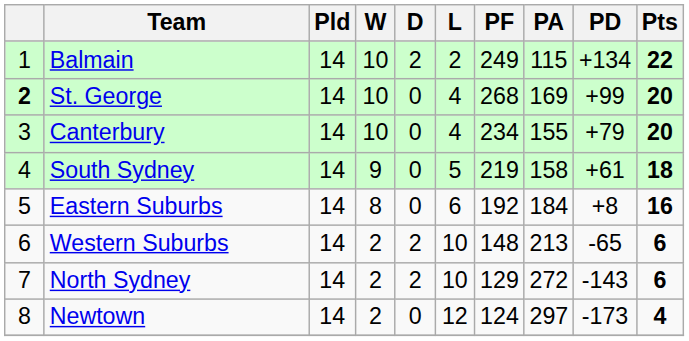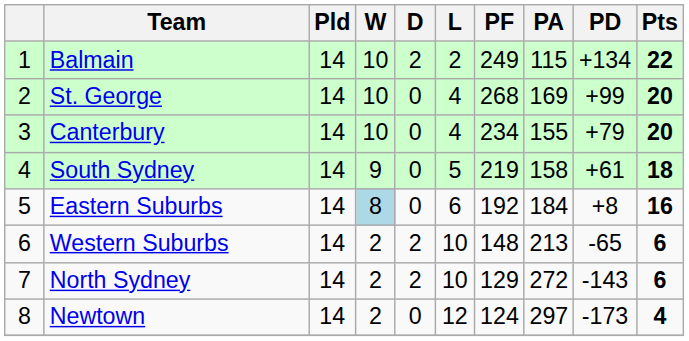St. George | column 1: bold -> normal
Eastern Suburbs | W: no background -> lightblue background
